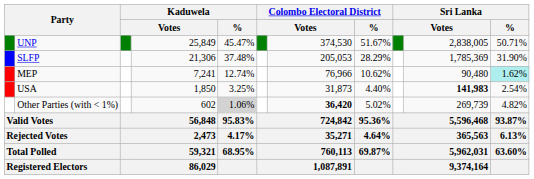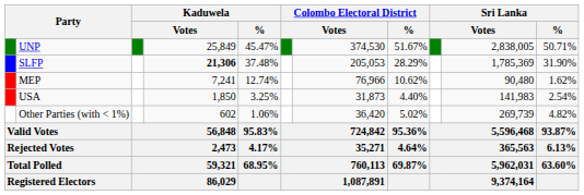SLFP | column 4: normal -> bold
MEP | Sri Lanka / %: paleturquoise background -> no background
USA | column 10: bold -> normal
Other Parties (with < 1%) | Kaduwela / %: lightgrey background -> no background
Other Parties (with < 1%) | column 7: bold -> normal
